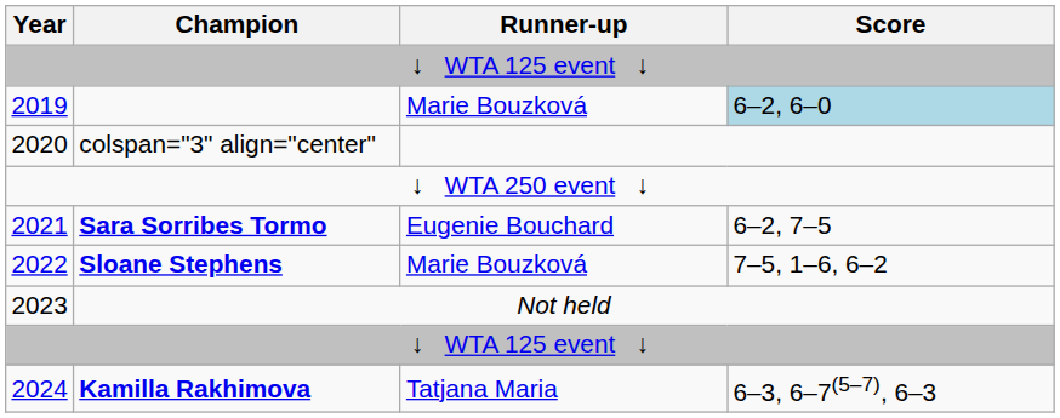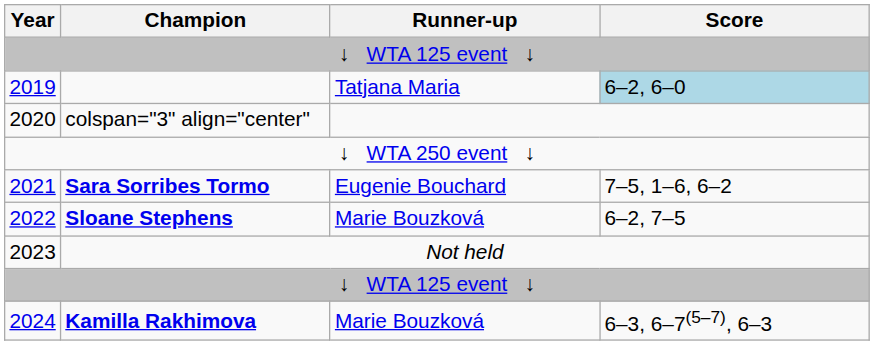2019 | Runner-up: Marie Bouzková -> Tatjana Maria
2021 | Score: 6–2, 7–5 -> 7–5, 1–6, 6–2
2022 | Score: 7–5, 1–6, 6–2 -> 6–2, 7–5
2024 | Runner-up: Tatjana Maria -> Marie Bouzková
